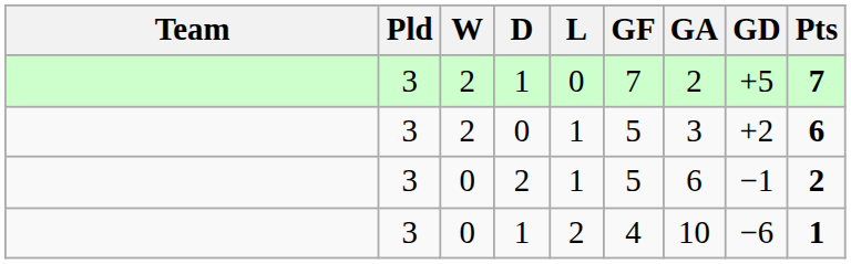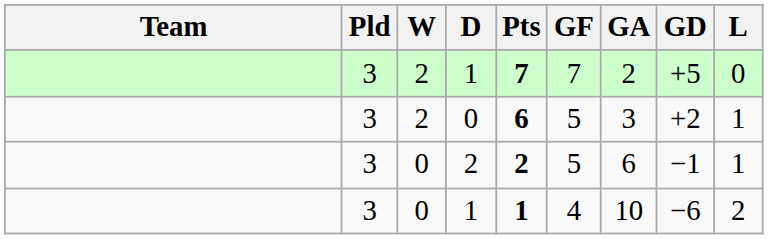columns swapped: L <-> Pts
